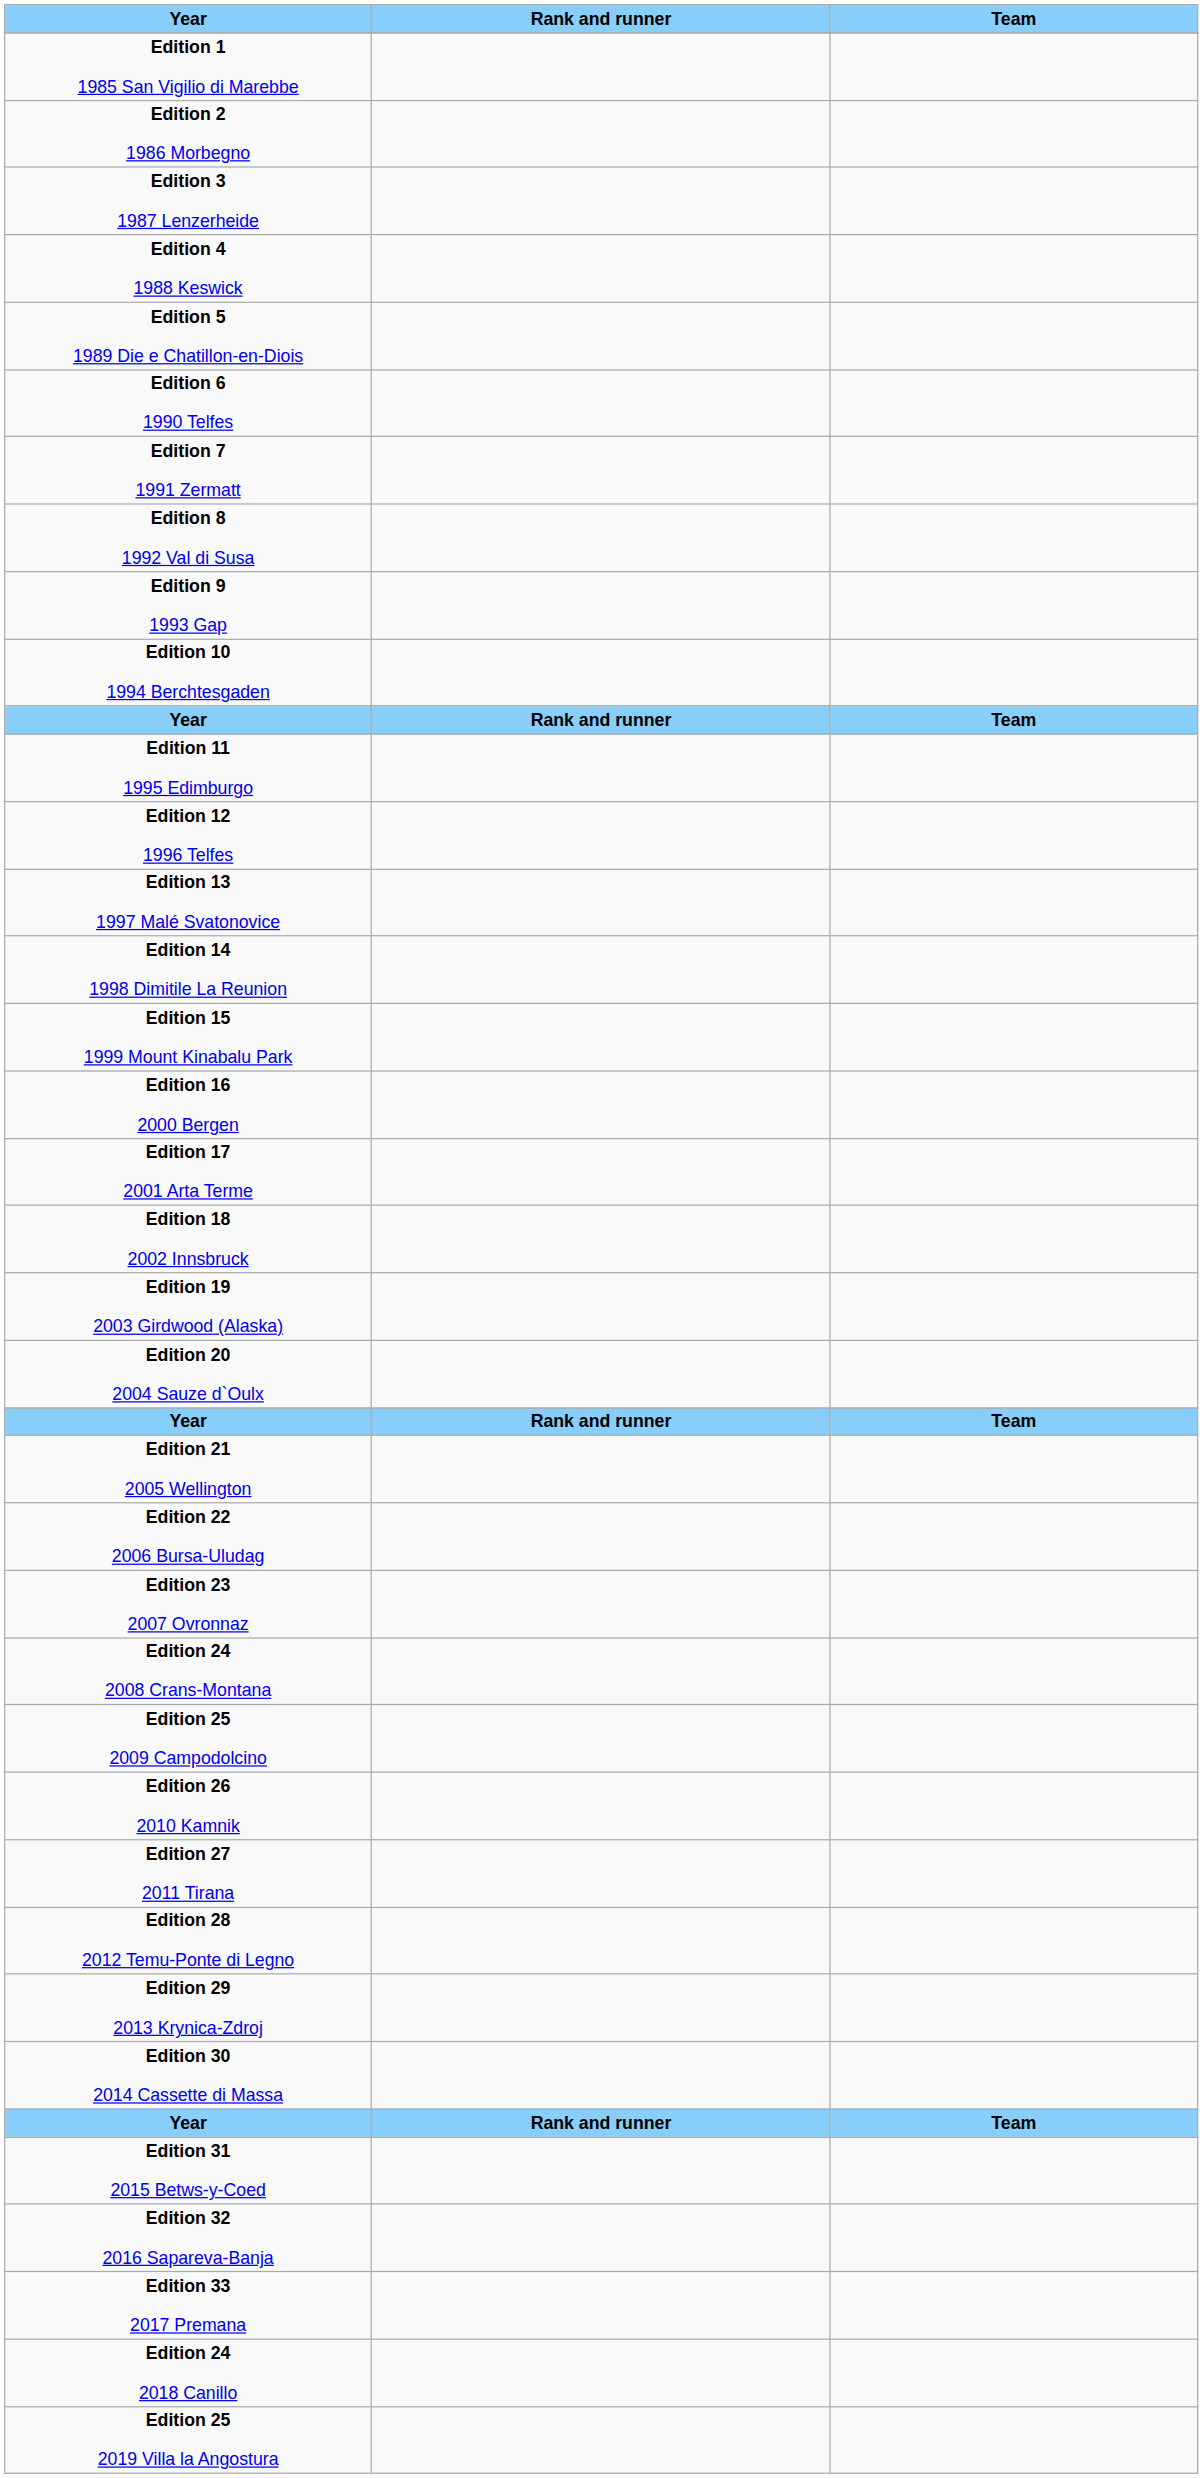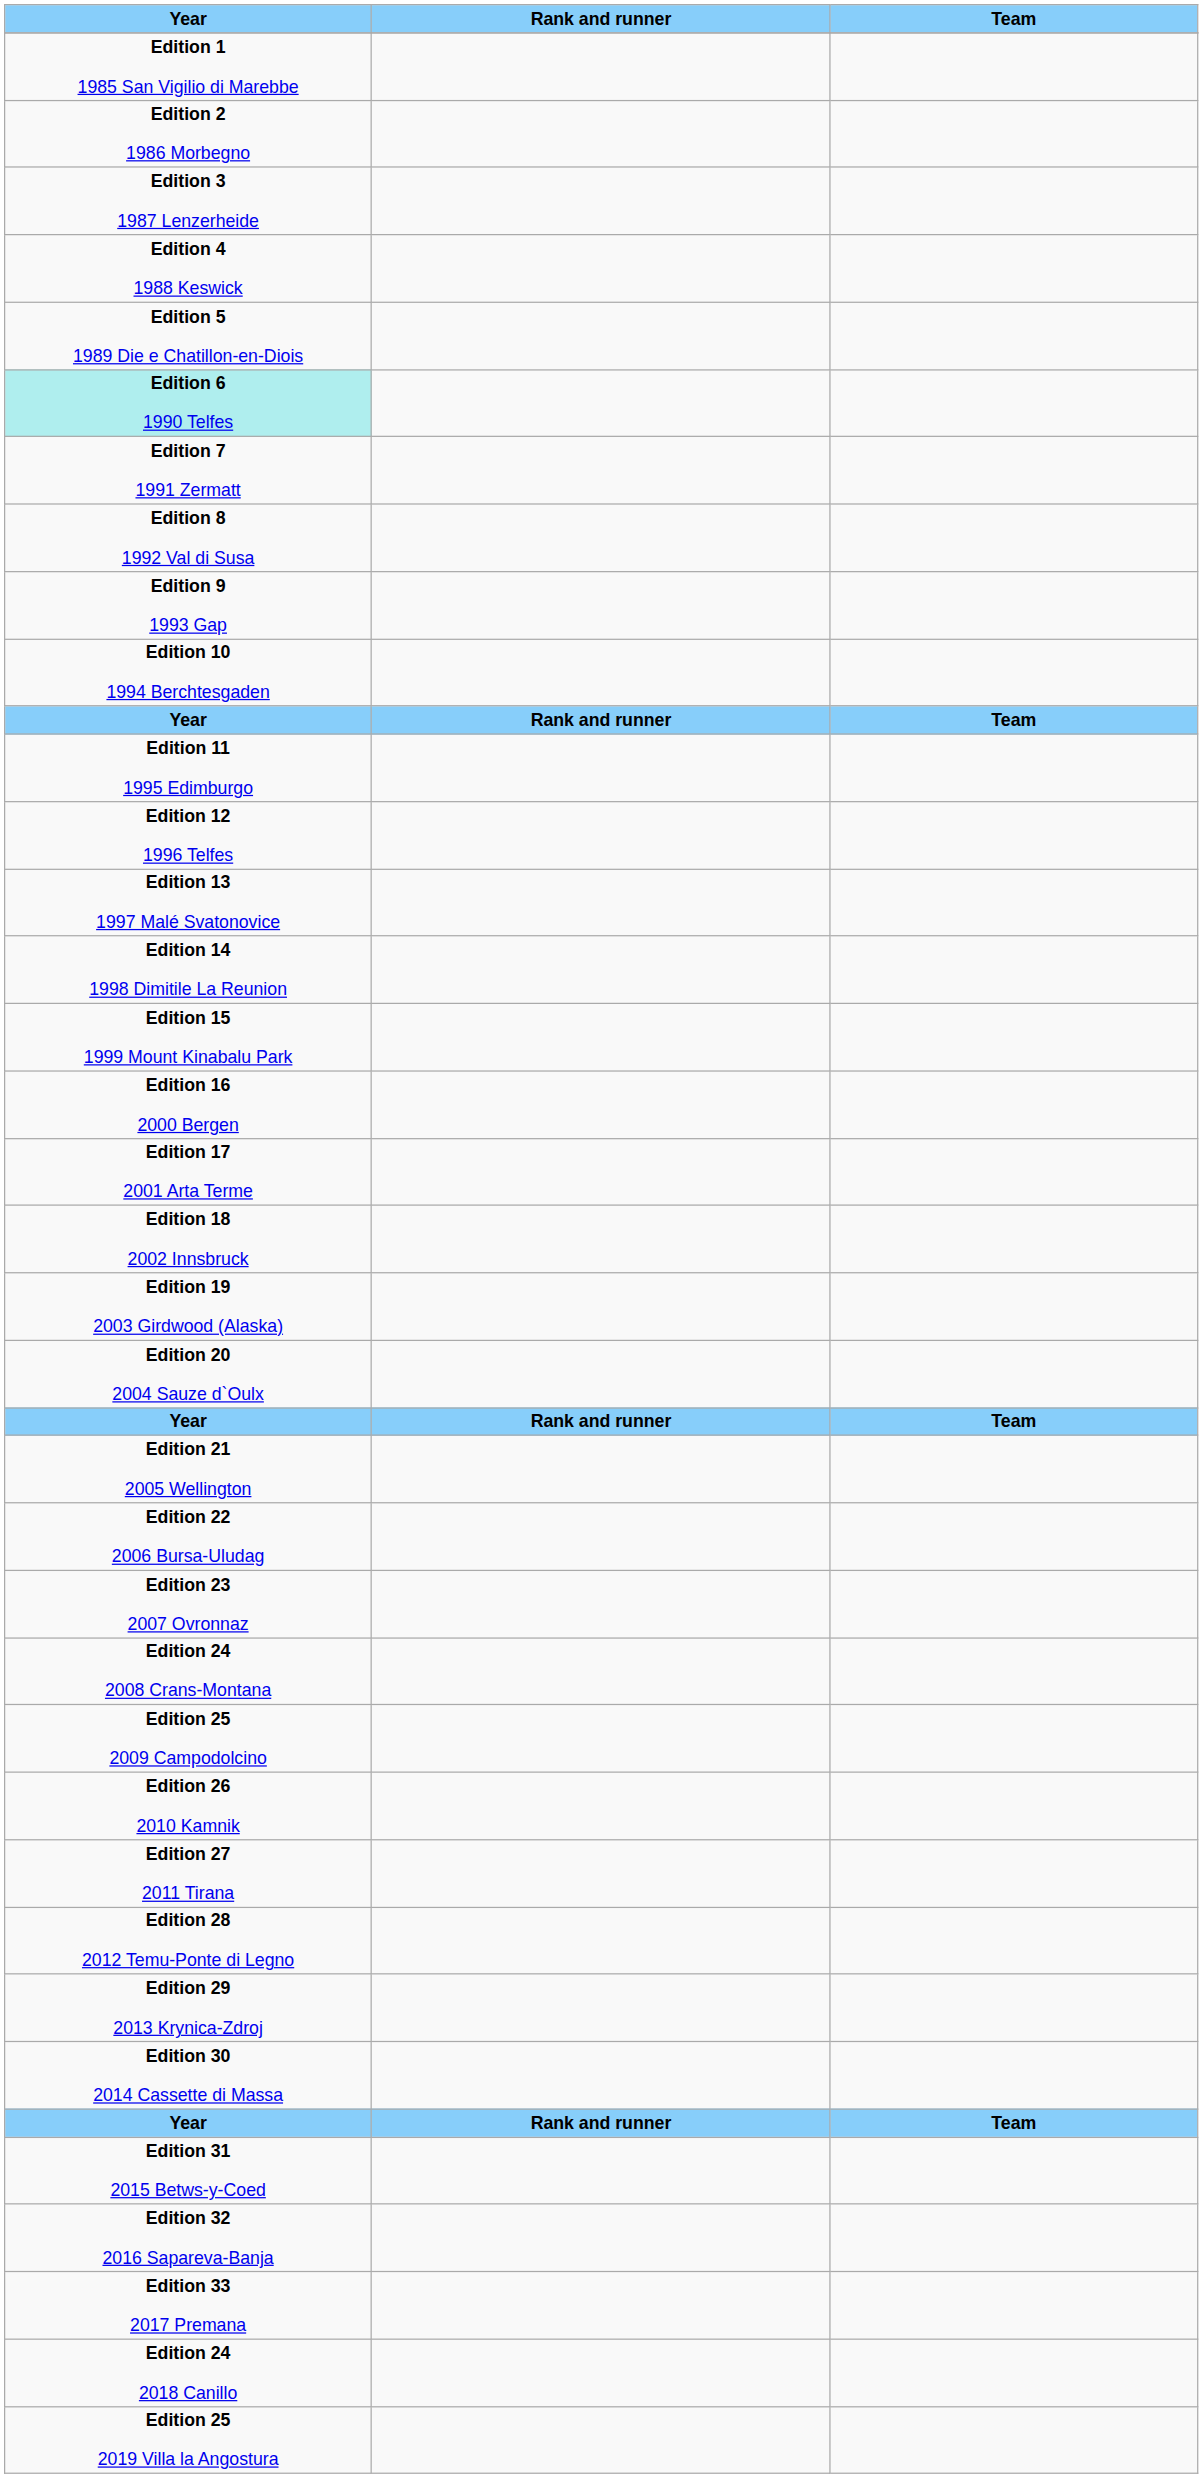Edition 6 1990 Telfes | Year: no background -> paleturquoise background
